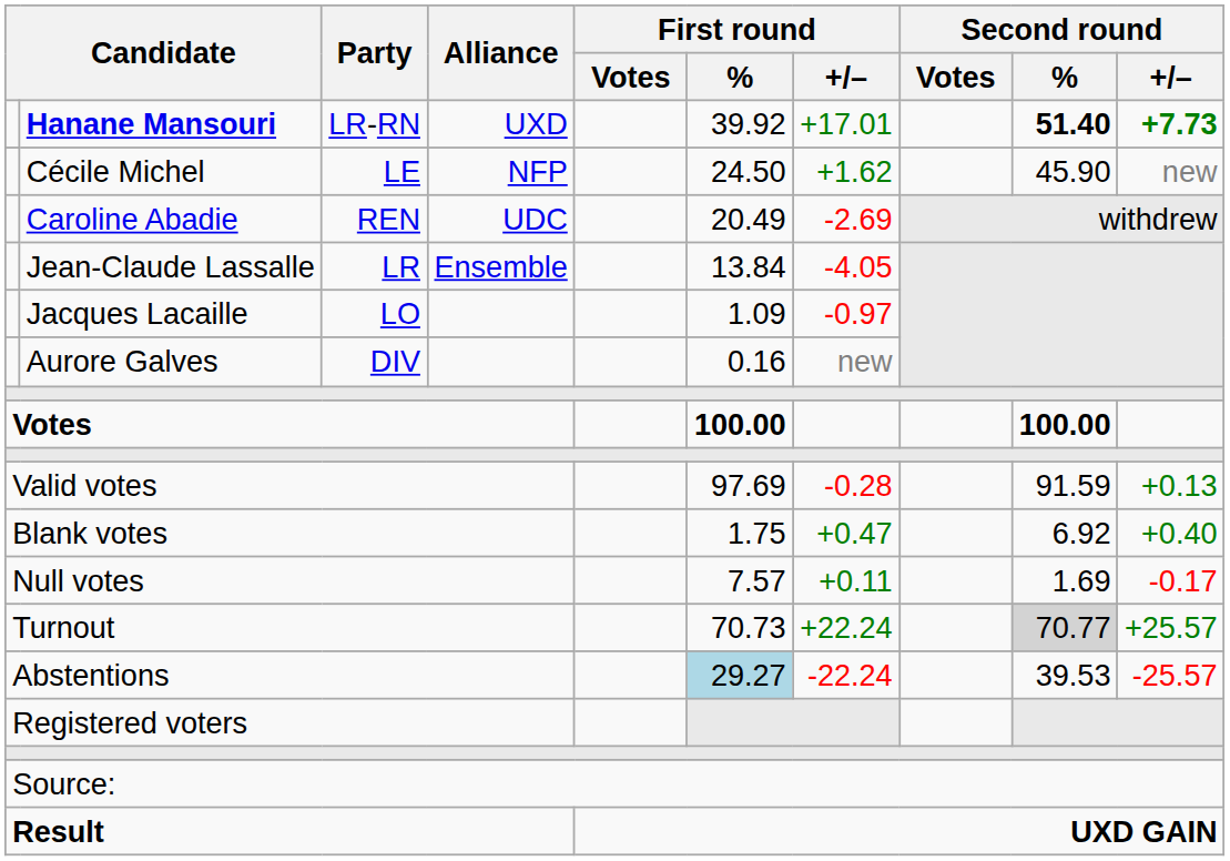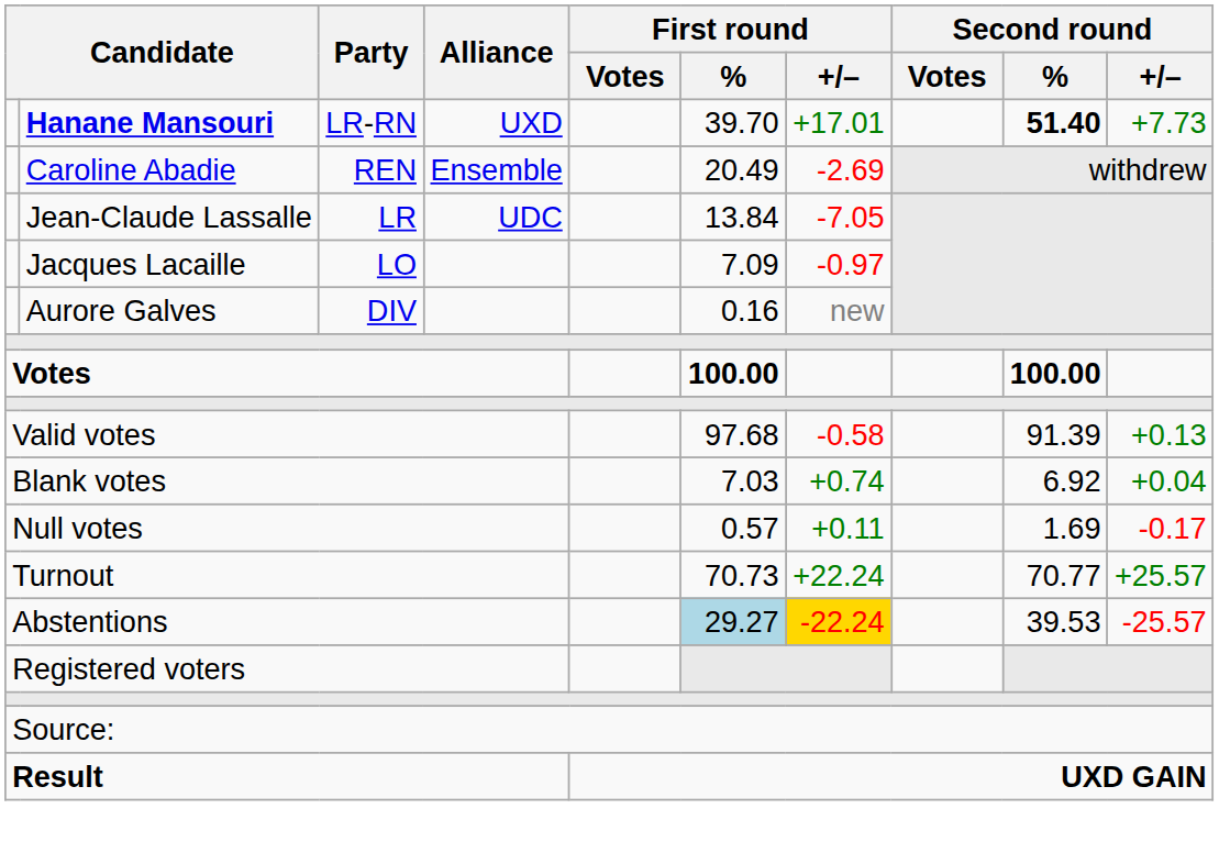Hanane Mansouri | First round / %: 39.92 -> 39.70
Hanane Mansouri | Second round / +/–: bold -> normal
- row: Cécile Michel | LE | NFP | 24.50 | +1.62 | 45.90 | new
Caroline Abadie | Alliance: UDC -> Ensemble
Jean-Claude Lassalle | Alliance: Ensemble -> UDC
Jean-Claude Lassalle | First round / +/–: -4.05 -> -7.05
Jacques Lacaille | First round / %: 1.09 -> 7.09
Valid votes | First round / %: 97.69 -> 97.68
Valid votes | First round / +/–: -0.28 -> -0.58
Valid votes | Second round / %: 91.59 -> 91.39
Blank votes | First round / %: 1.75 -> 7.03
Blank votes | First round / +/–: +0.47 -> +0.74
Blank votes | Second round / +/–: +0.40 -> +0.04
Null votes | First round / %: 7.57 -> 0.57
Turnout | Second round / %: lightgrey background -> no background
Abstentions | First round / +/–: no background -> gold background
